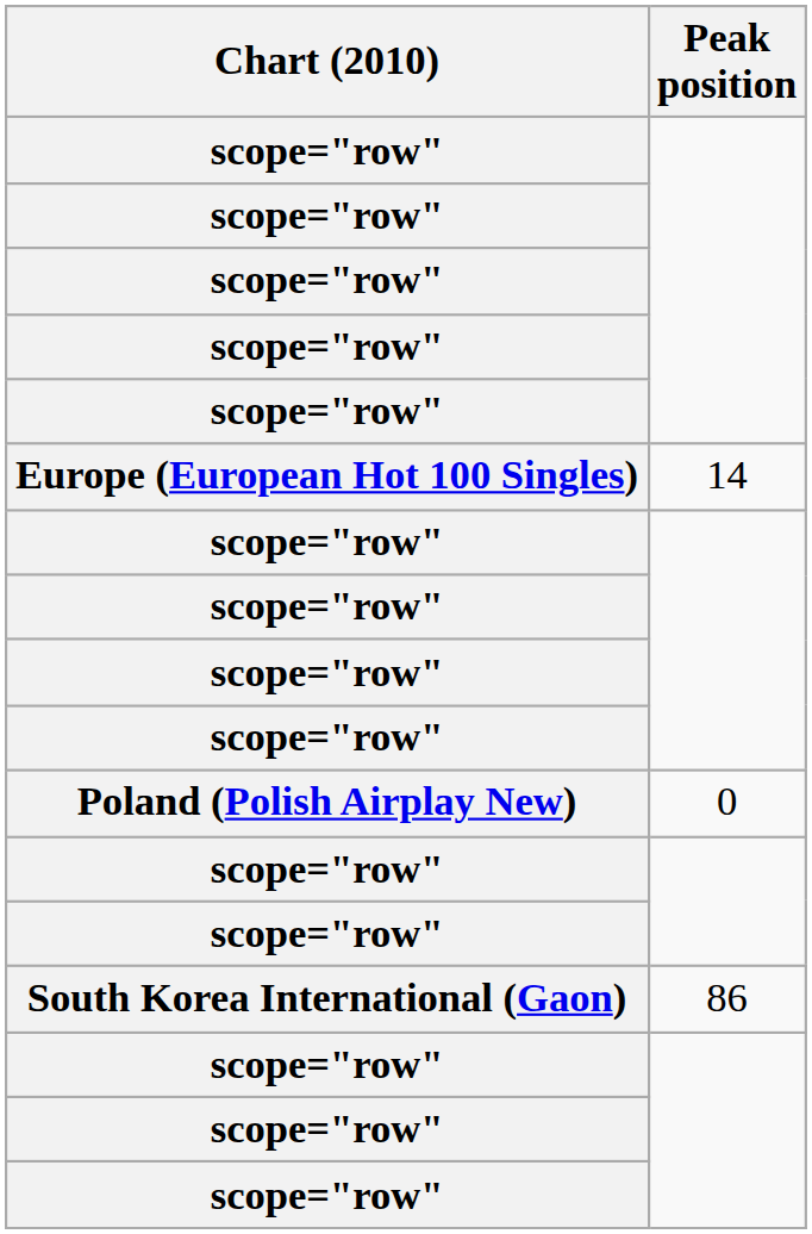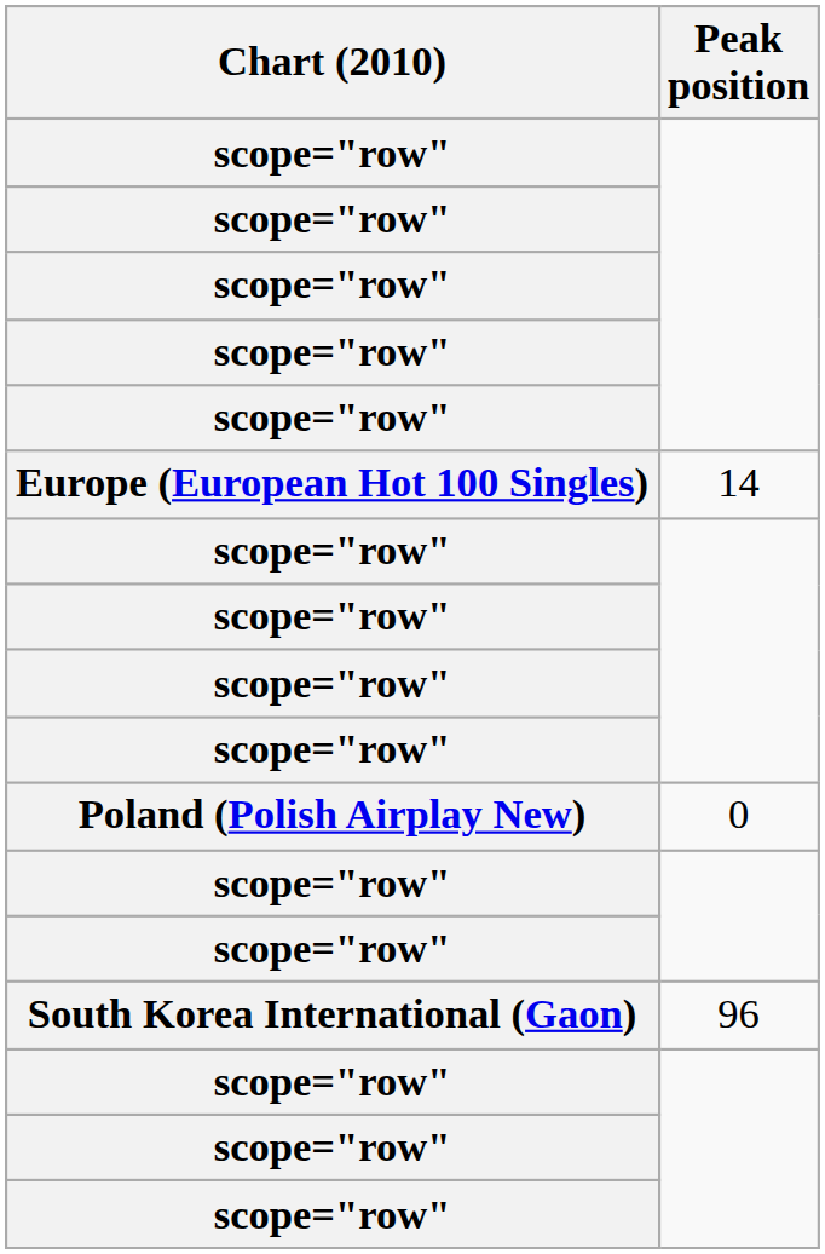South Korea International (Gaon) | Peak position: 86 -> 96
